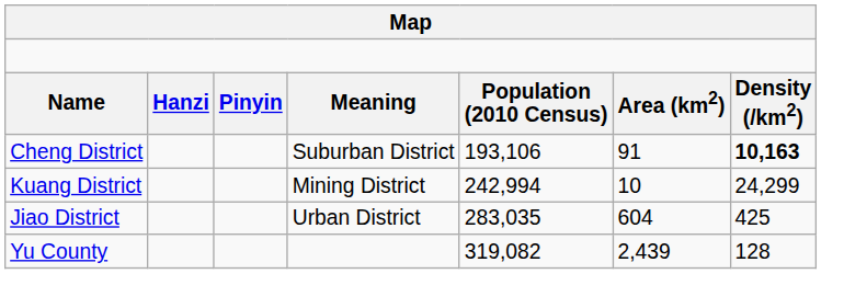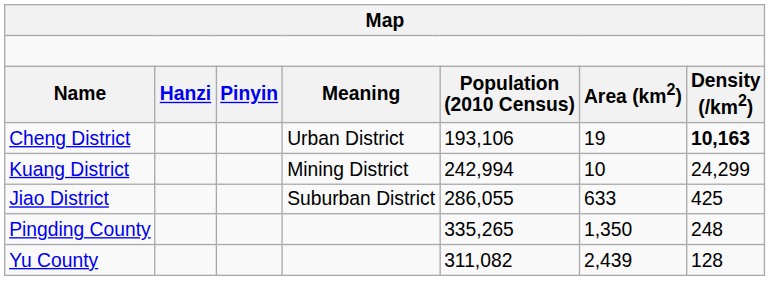Cheng District | column 4: Suburban District -> Urban District
Cheng District | column 6: 91 -> 19
Jiao District | column 4: Urban District -> Suburban District
Jiao District | column 5: 283,035 -> 286,055
Jiao District | column 6: 604 -> 633
+ row: Pingding County | 335,265 | 1,350 | 248
Yu County | column 5: 319,082 -> 311,082
